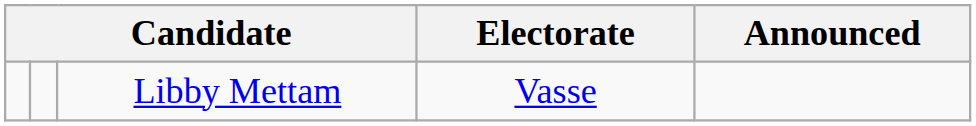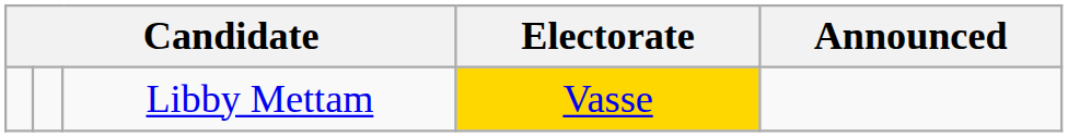Libby Mettam | Electorate: no background -> gold background
